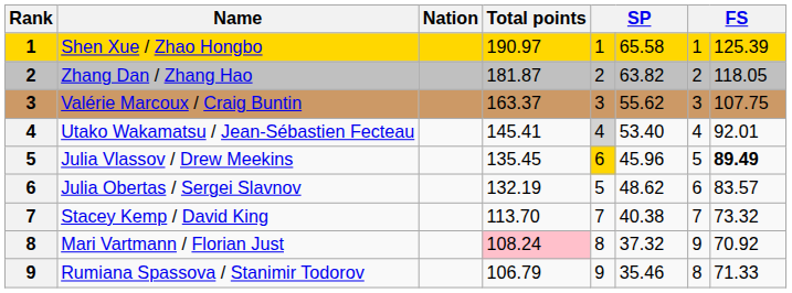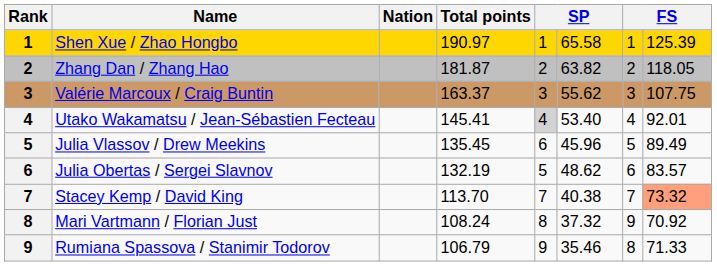Julia Vlassov / Drew Meekins | column 5: gold background -> no background
Julia Vlassov / Drew Meekins | column 8: bold -> normal
Stacey Kemp / David King | column 8: no background -> lightsalmon background
Mari Vartmann / Florian Just | Total points: pink background -> no background
